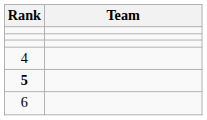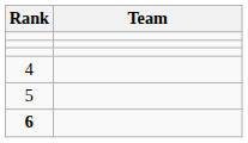row 6 | Rank: bold -> normal
row 7 | Rank: normal -> bold
